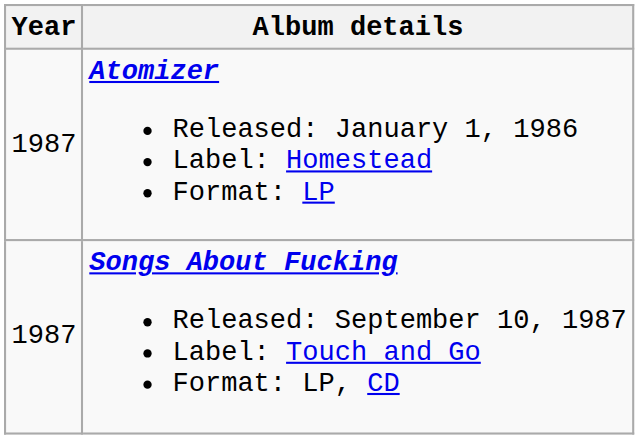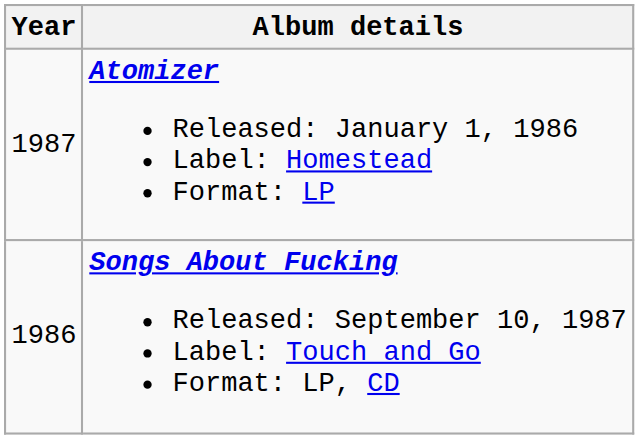row 3 | Year: 1987 -> 1986
